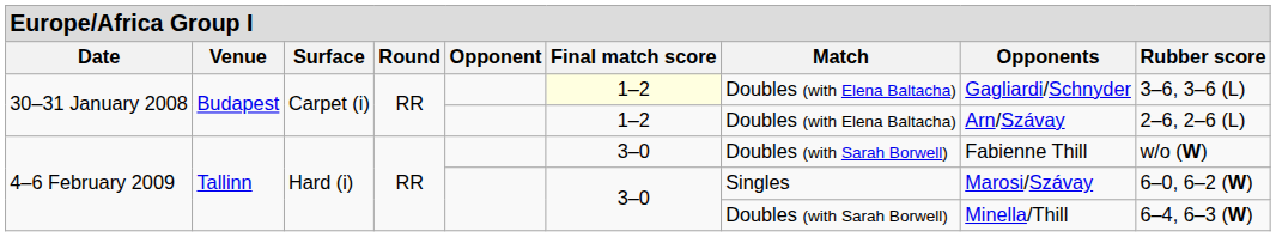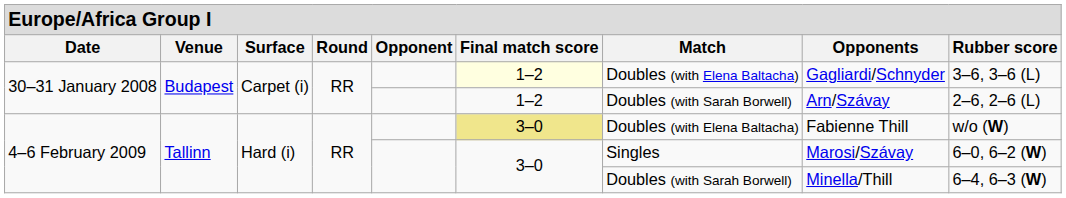row 4 | column 7: Doubles (with Elena Baltacha) -> Doubles (with Sarah Borwell)
row 5 | column 6: no background -> khaki background
row 5 | column 7: Doubles (with Sarah Borwell) -> Doubles (with Elena Baltacha)
